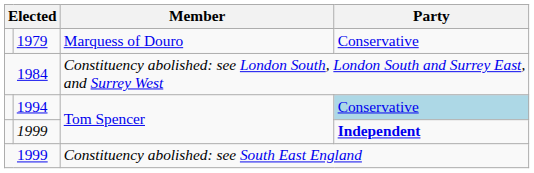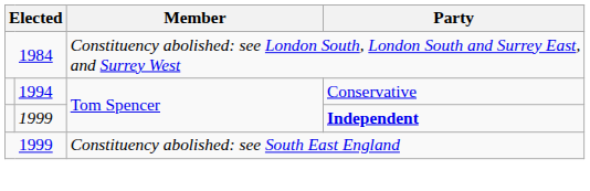- row: 1979 | Marquess of Douro | Conservative
1994 | Party: lightblue background -> no background
